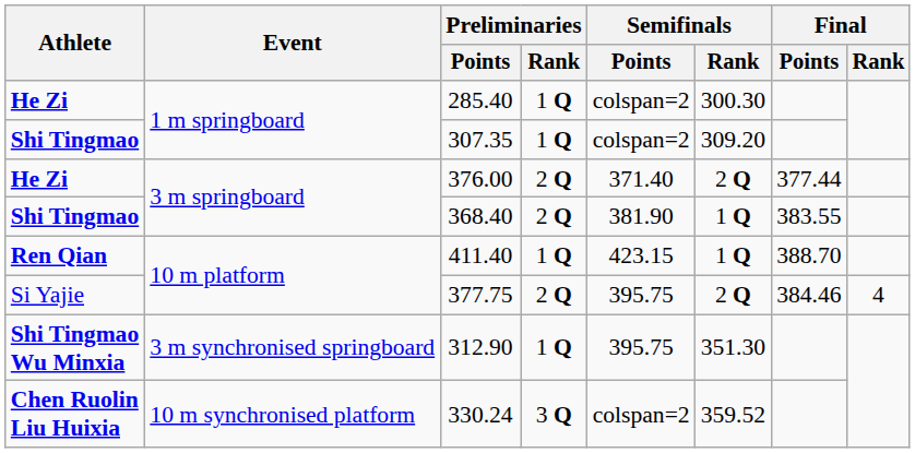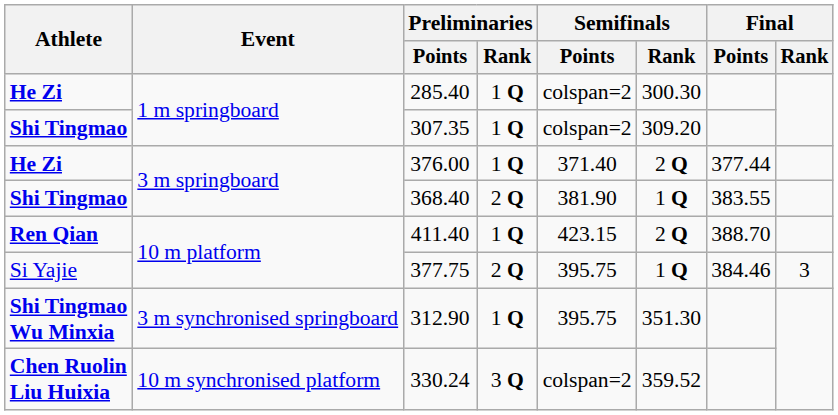376.00 | Preliminaries / Rank: 2 Q -> 1 Q
411.40 | Semifinals / Rank: 1 Q -> 2 Q
377.75 | Semifinals / Rank: 2 Q -> 1 Q
377.75 | Final / Rank: 4 -> 3
